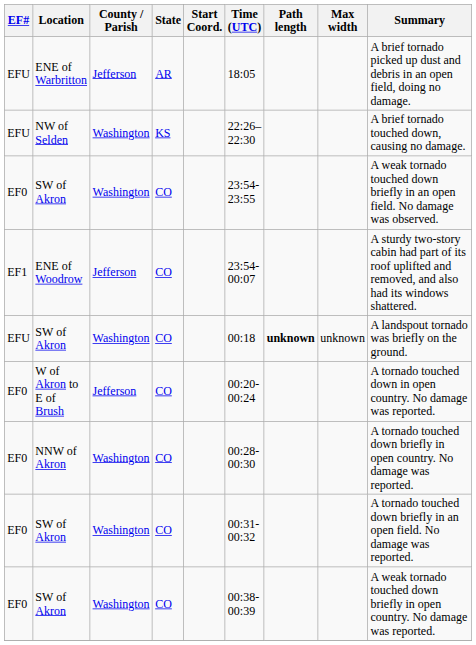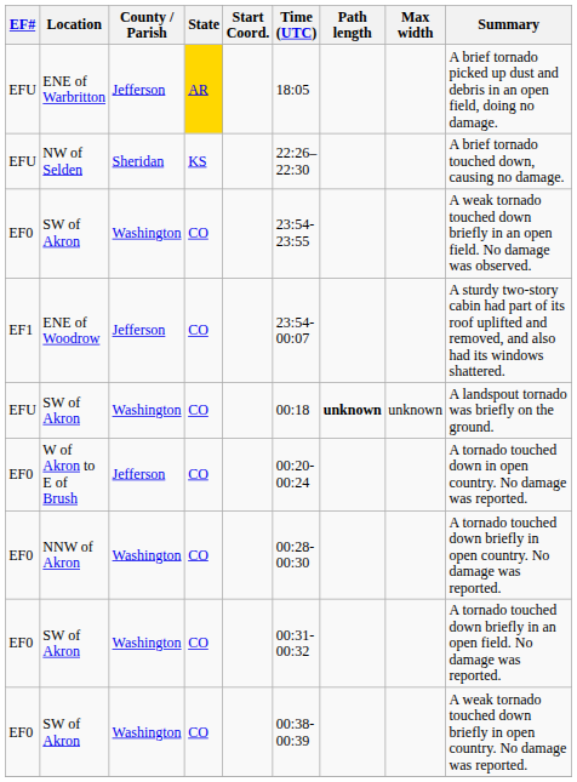ENE of Warbritton | State: no background -> gold background
NW of Selden | County / Parish: Washington -> Sheridan
